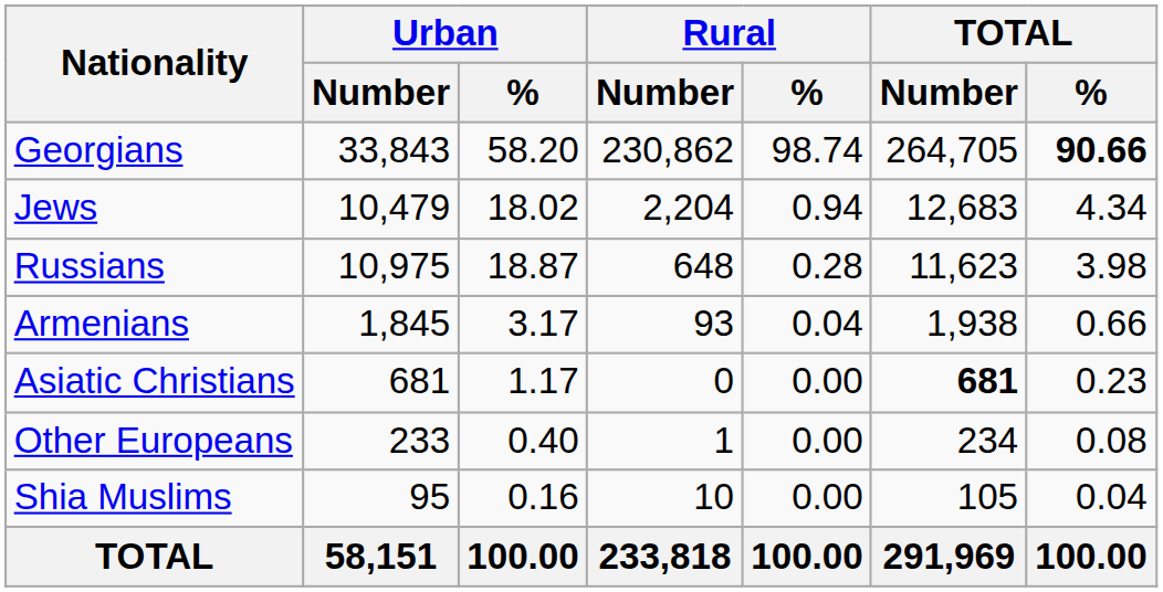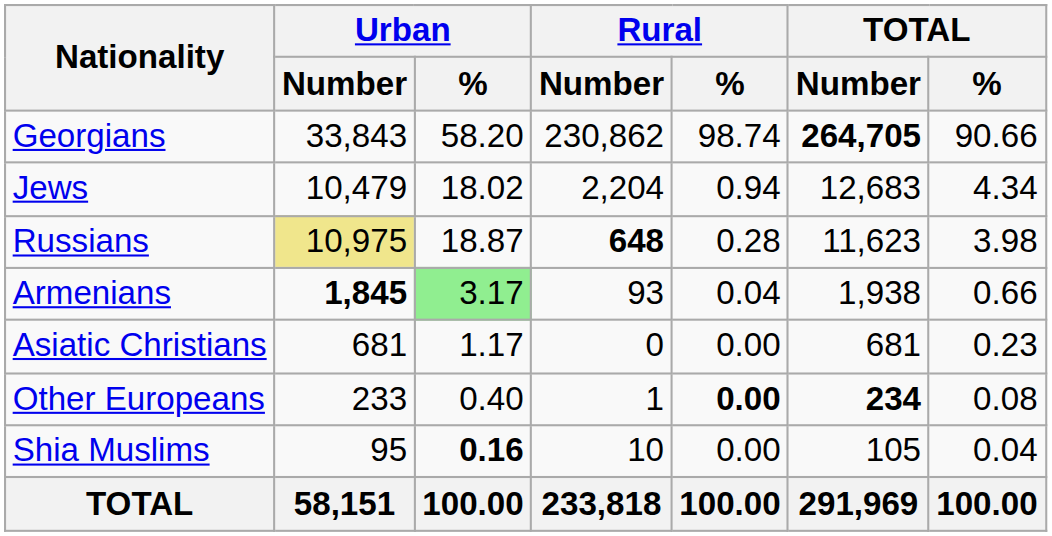Georgians | TOTAL / Number: normal -> bold
Georgians | TOTAL / %: bold -> normal
Russians | Urban / Number: no background -> khaki background
Russians | Rural / Number: normal -> bold
Armenians | Urban / Number: normal -> bold
Armenians | Urban / %: no background -> lightgreen background
Asiatic Christians | TOTAL / Number: bold -> normal
Other Europeans | Rural / %: normal -> bold
Other Europeans | TOTAL / Number: normal -> bold
Shia Muslims | Urban / %: normal -> bold
